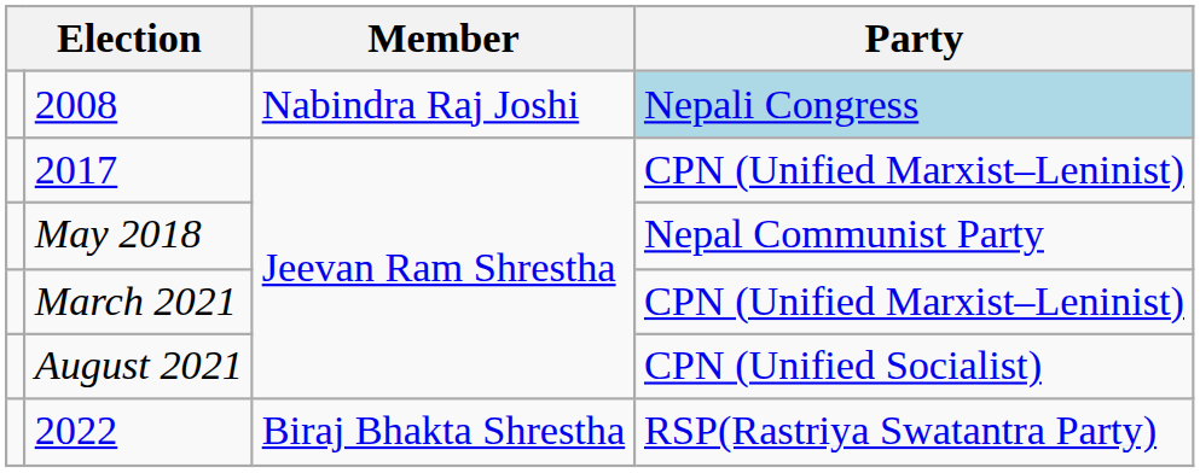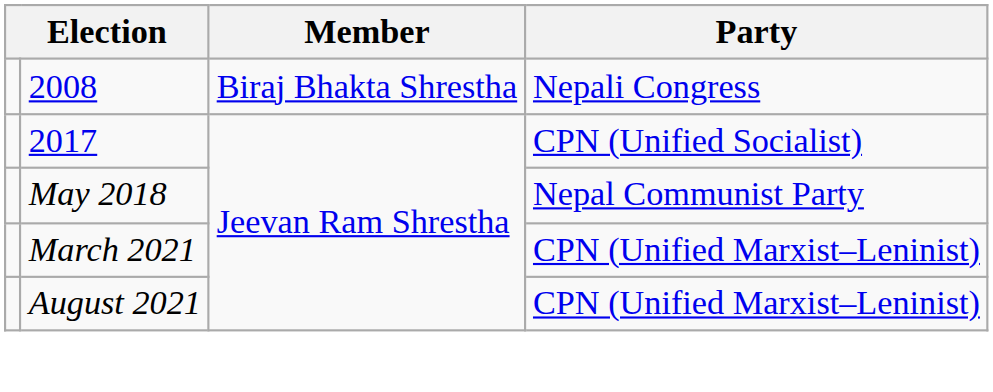2008 | Member: Nabindra Raj Joshi -> Biraj Bhakta Shrestha
2008 | Party: lightblue background -> no background
2017 | Party: CPN (Unified Marxist–Leninist) -> CPN (Unified Socialist)
August 2021 | Party: CPN (Unified Socialist) -> CPN (Unified Marxist–Leninist)
- row: 2022 | Biraj Bhakta Shrestha | RSP(Rastriya Swatantra Party)
